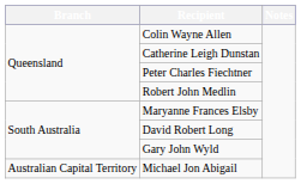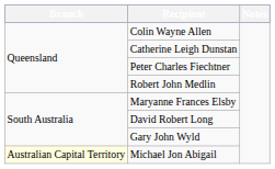Michael Jon Abigail | Branch: no background -> lightyellow background
